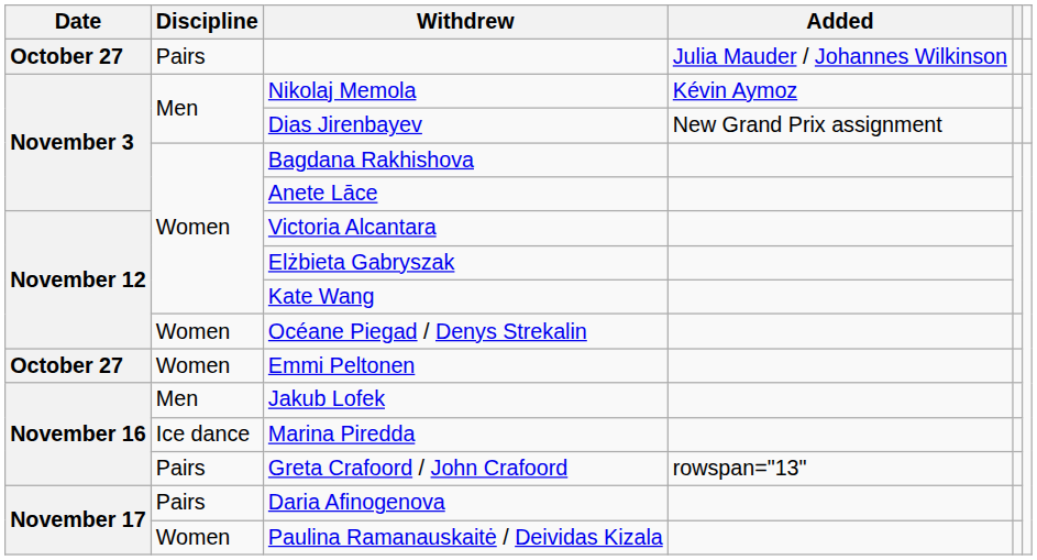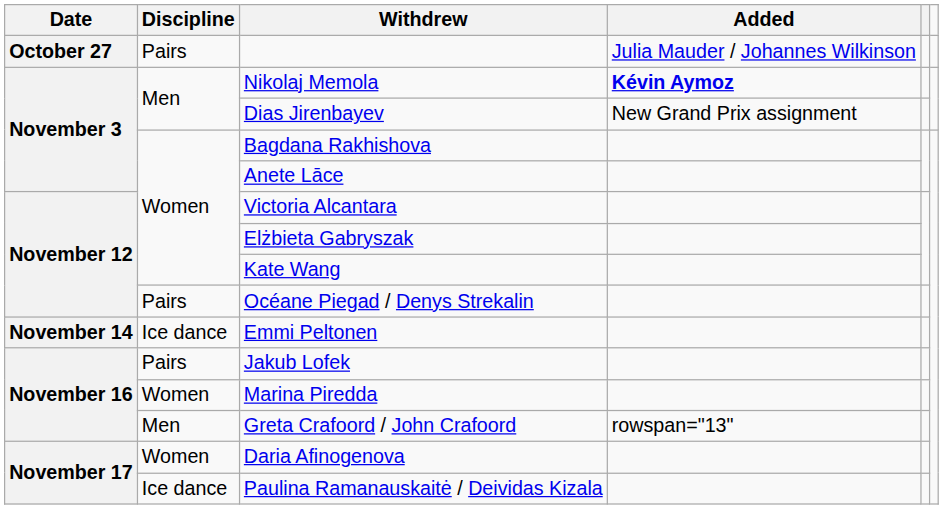Nikolaj Memola | Added: normal -> bold
Océane Piegad / Denys Strekalin | Discipline: Women -> Pairs
Emmi Peltonen | Date: October 27 -> November 14
Emmi Peltonen | Discipline: Women -> Ice dance
Jakub Lofek | Discipline: Men -> Pairs
Marina Piredda | Discipline: Ice dance -> Women
Greta Crafoord / John Crafoord | Discipline: Pairs -> Men
Daria Afinogenova | Discipline: Pairs -> Women
Paulina Ramanauskaitė / Deividas Kizala | Discipline: Women -> Ice dance
